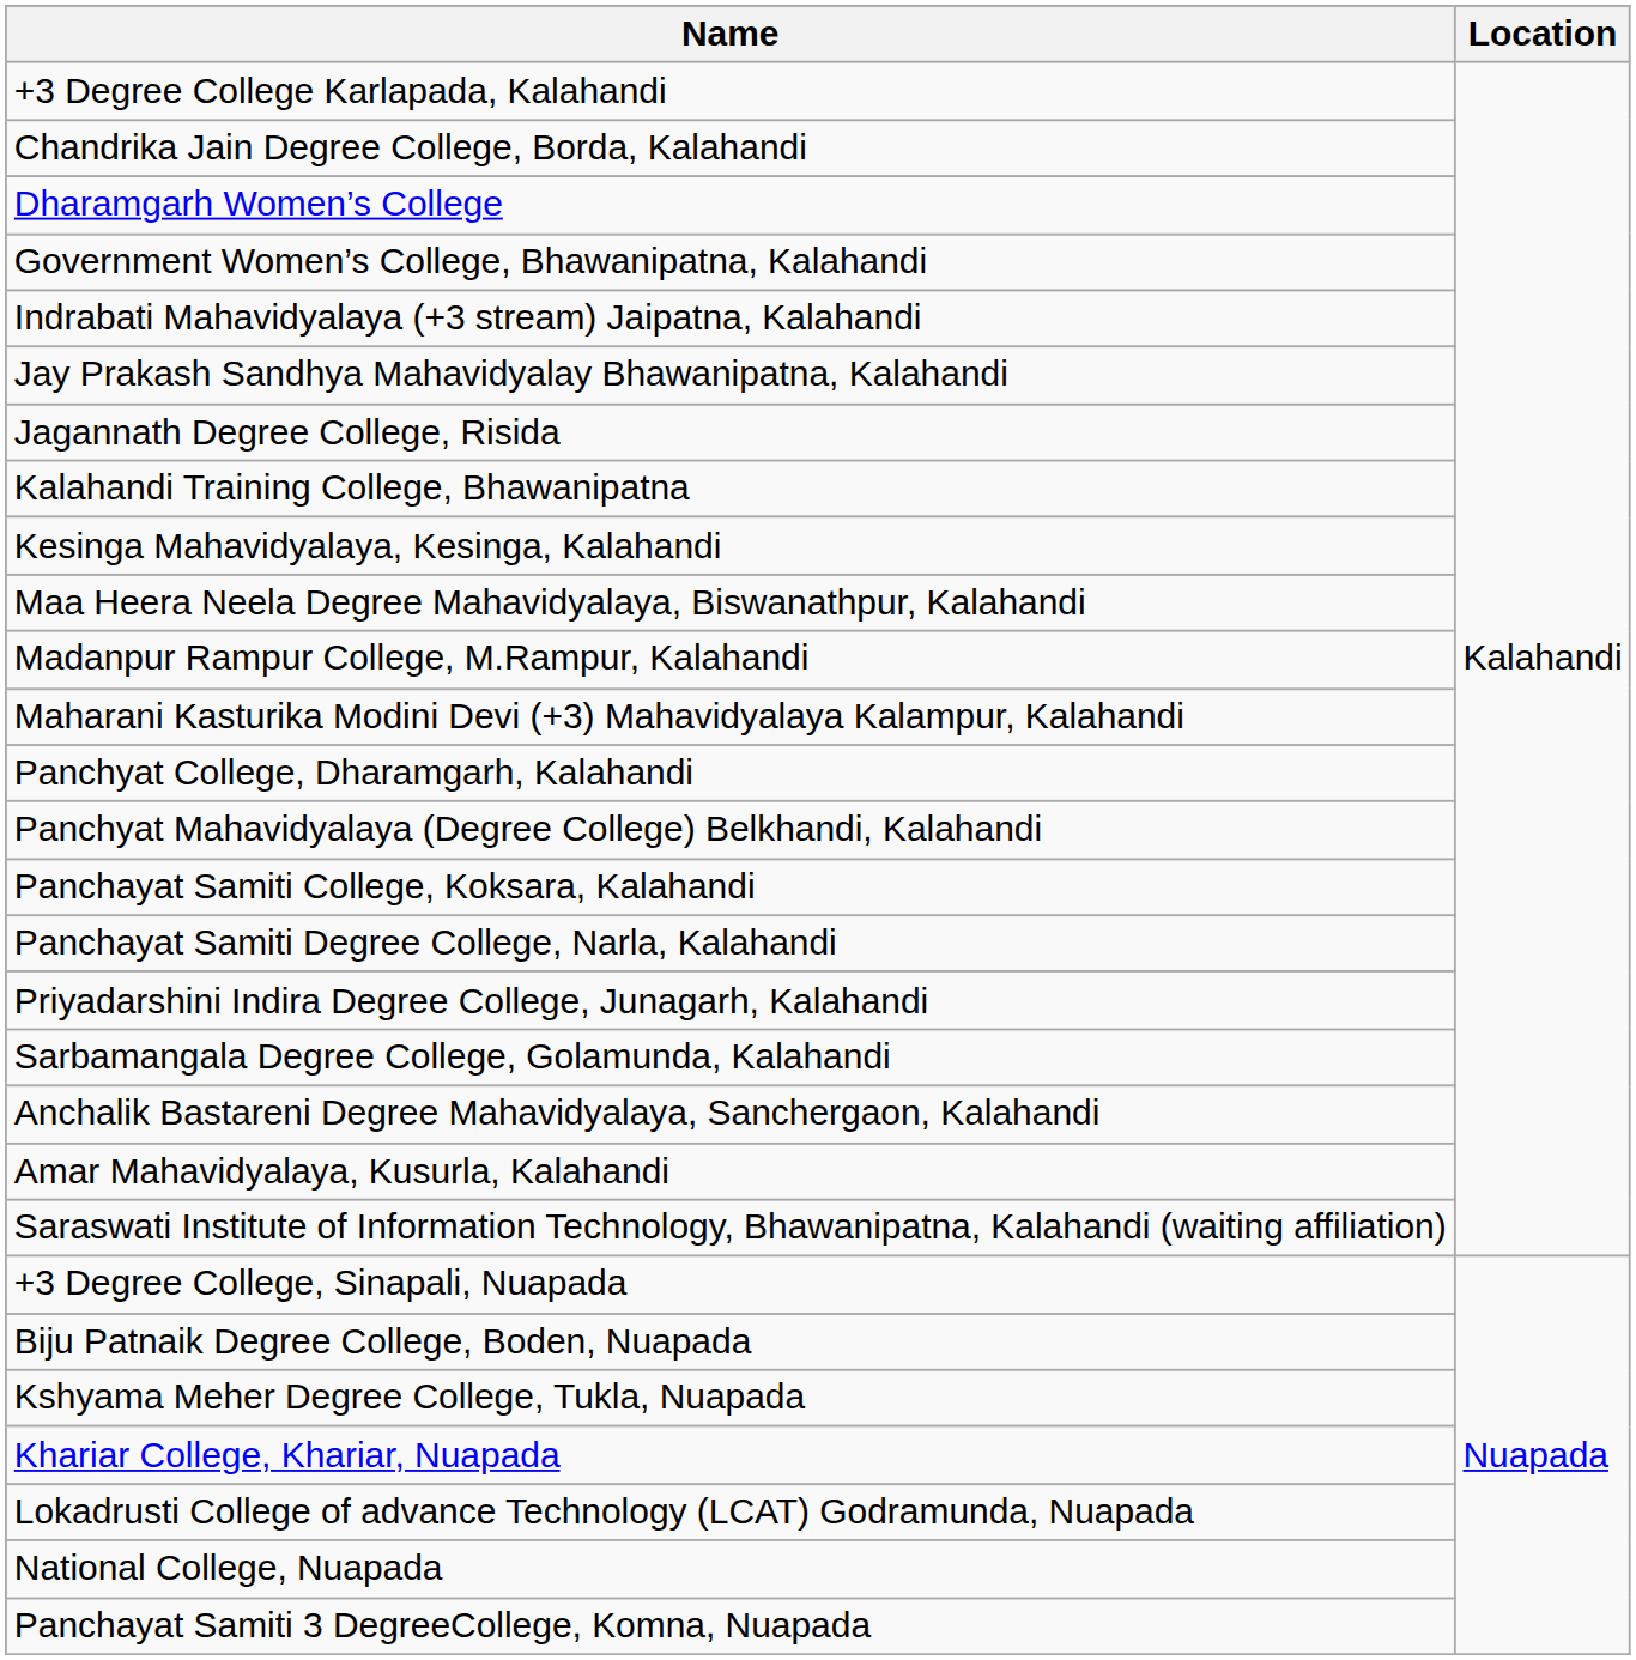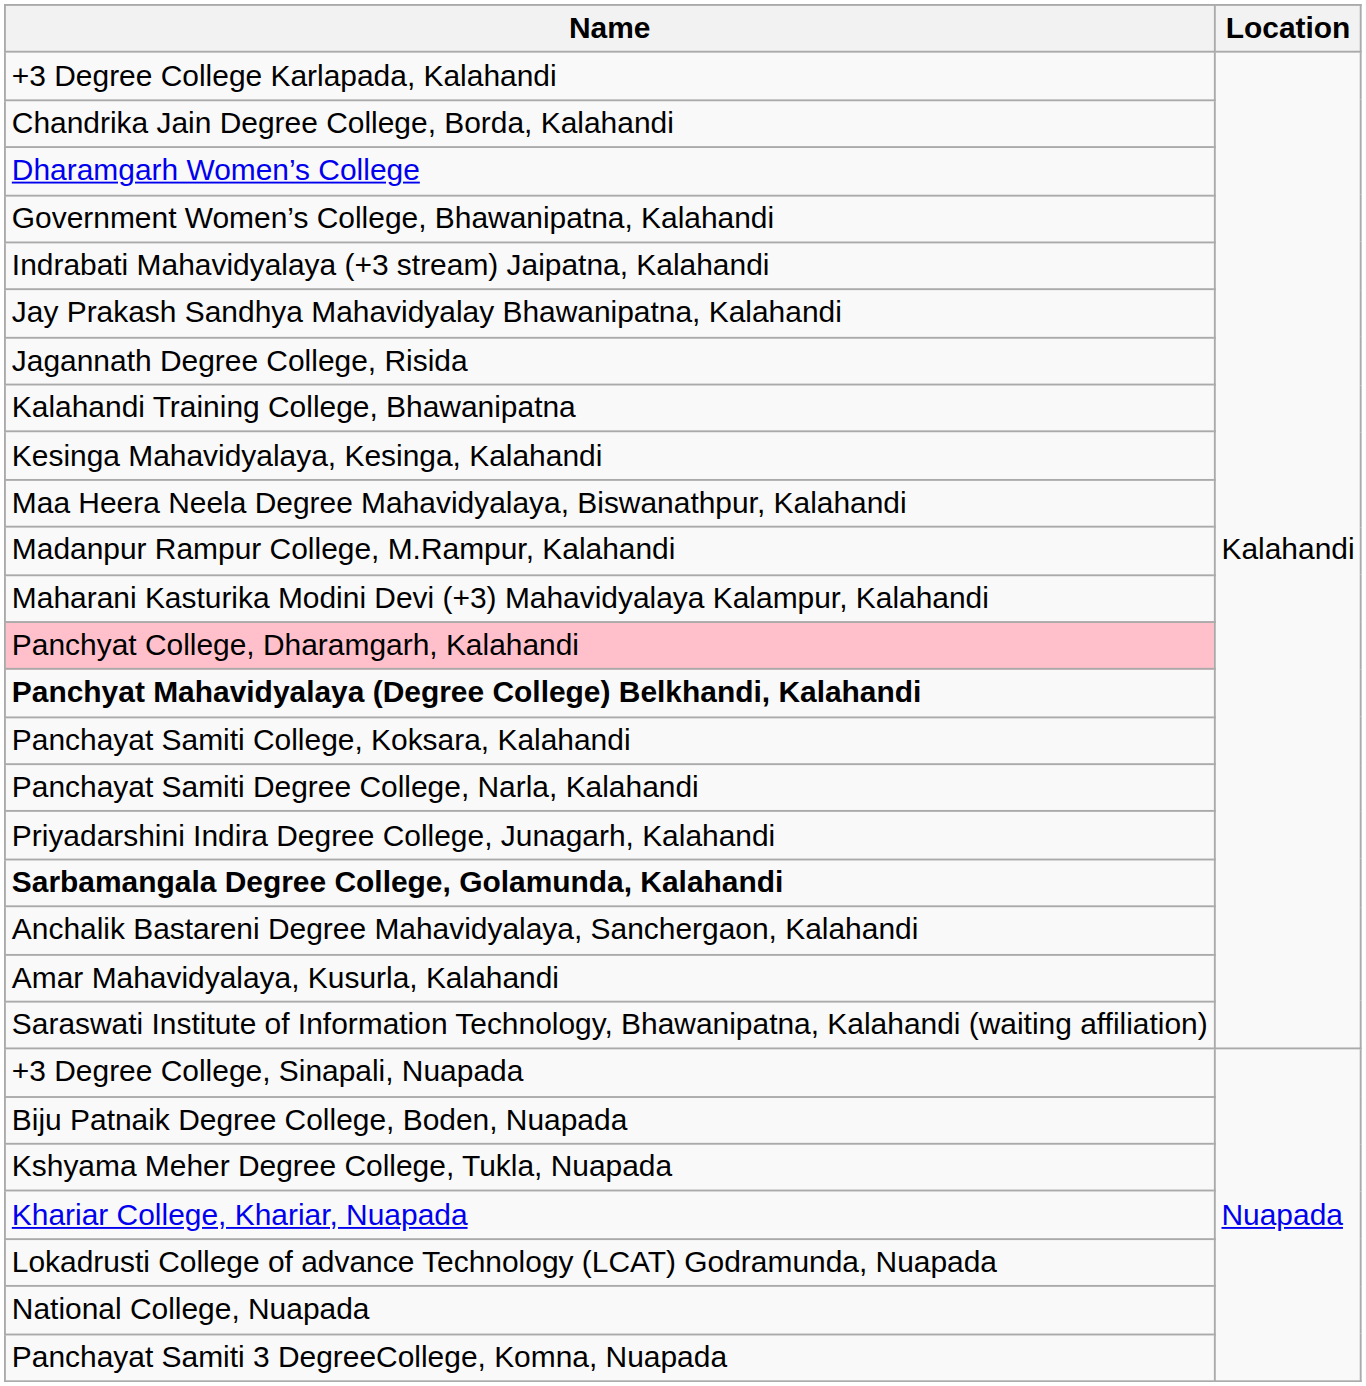Panchyat College, Dharamgarh, Kalahandi | Name: no background -> pink background
Panchyat Mahavidyalaya (Degree College) Belkhandi, Kalahandi | Name: normal -> bold
Sarbamangala Degree College, Golamunda, Kalahandi | Name: normal -> bold
